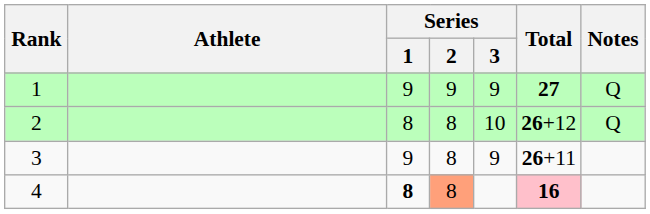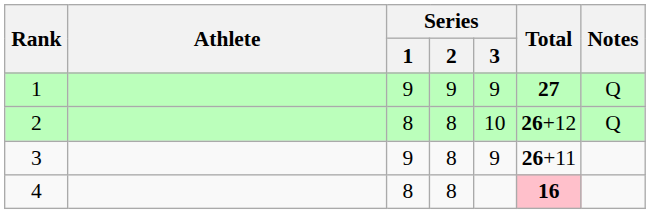4 | Series / 1: bold -> normal
4 | Series / 2: lightsalmon background -> no background
